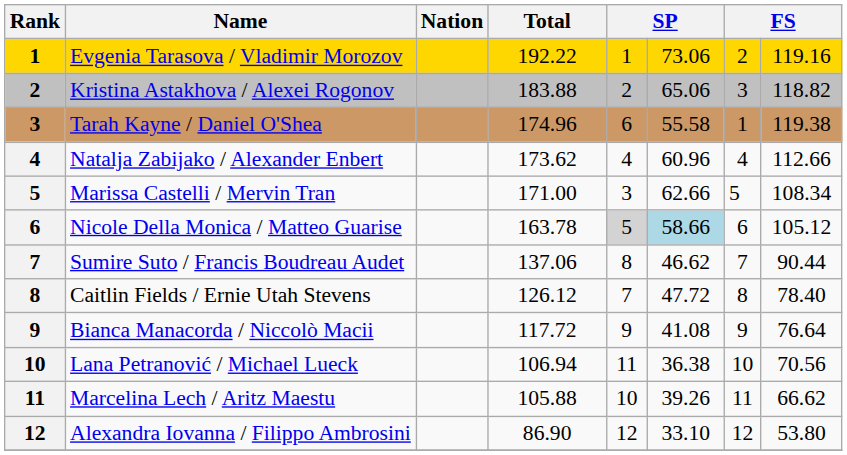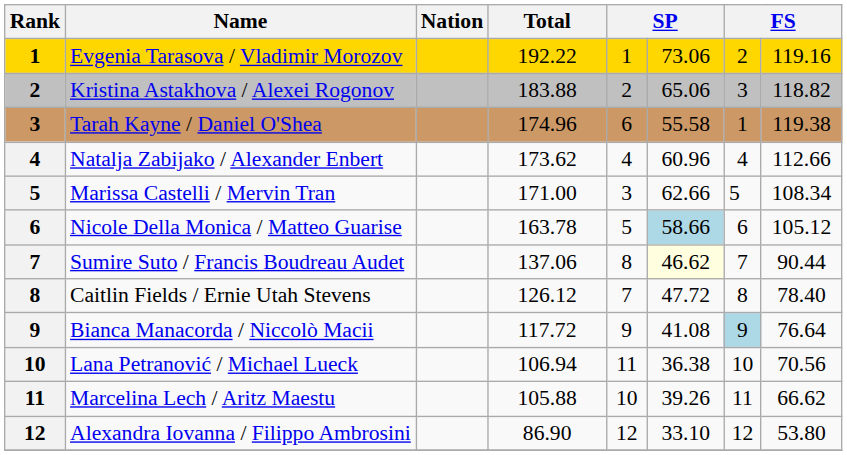Nicole Della Monica / Matteo Guarise | column 5: lightgrey background -> no background
Sumire Suto / Francis Boudreau Audet | column 6: no background -> lightyellow background
Bianca Manacorda / Niccolò Macii | column 7: no background -> lightblue background
